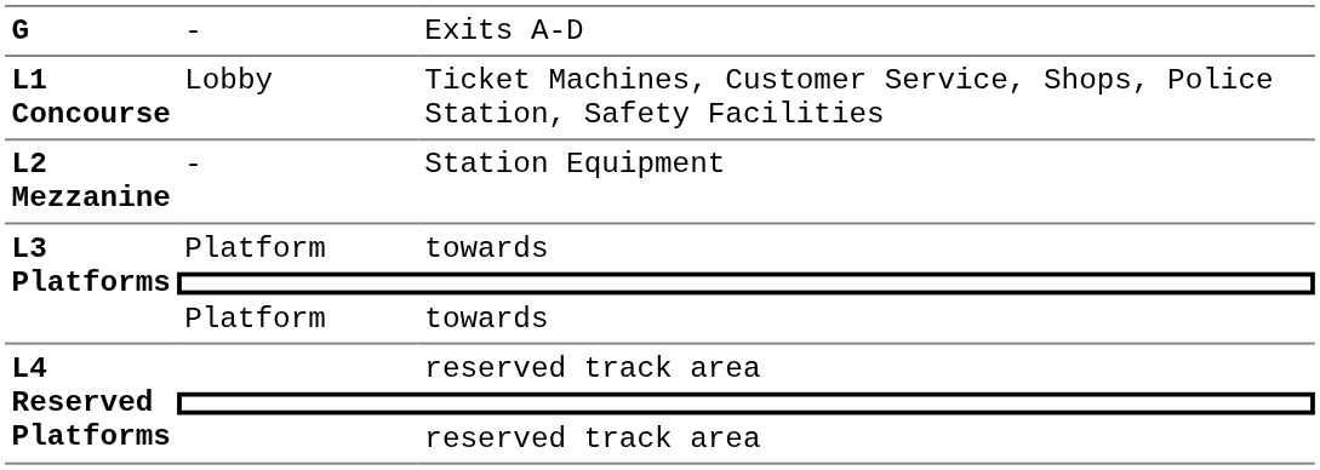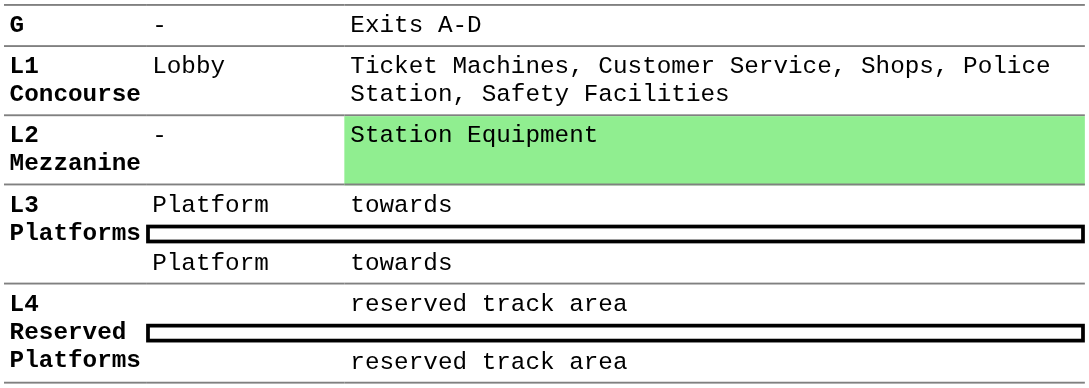Station Equipment | column 3: no background -> lightgreen background
